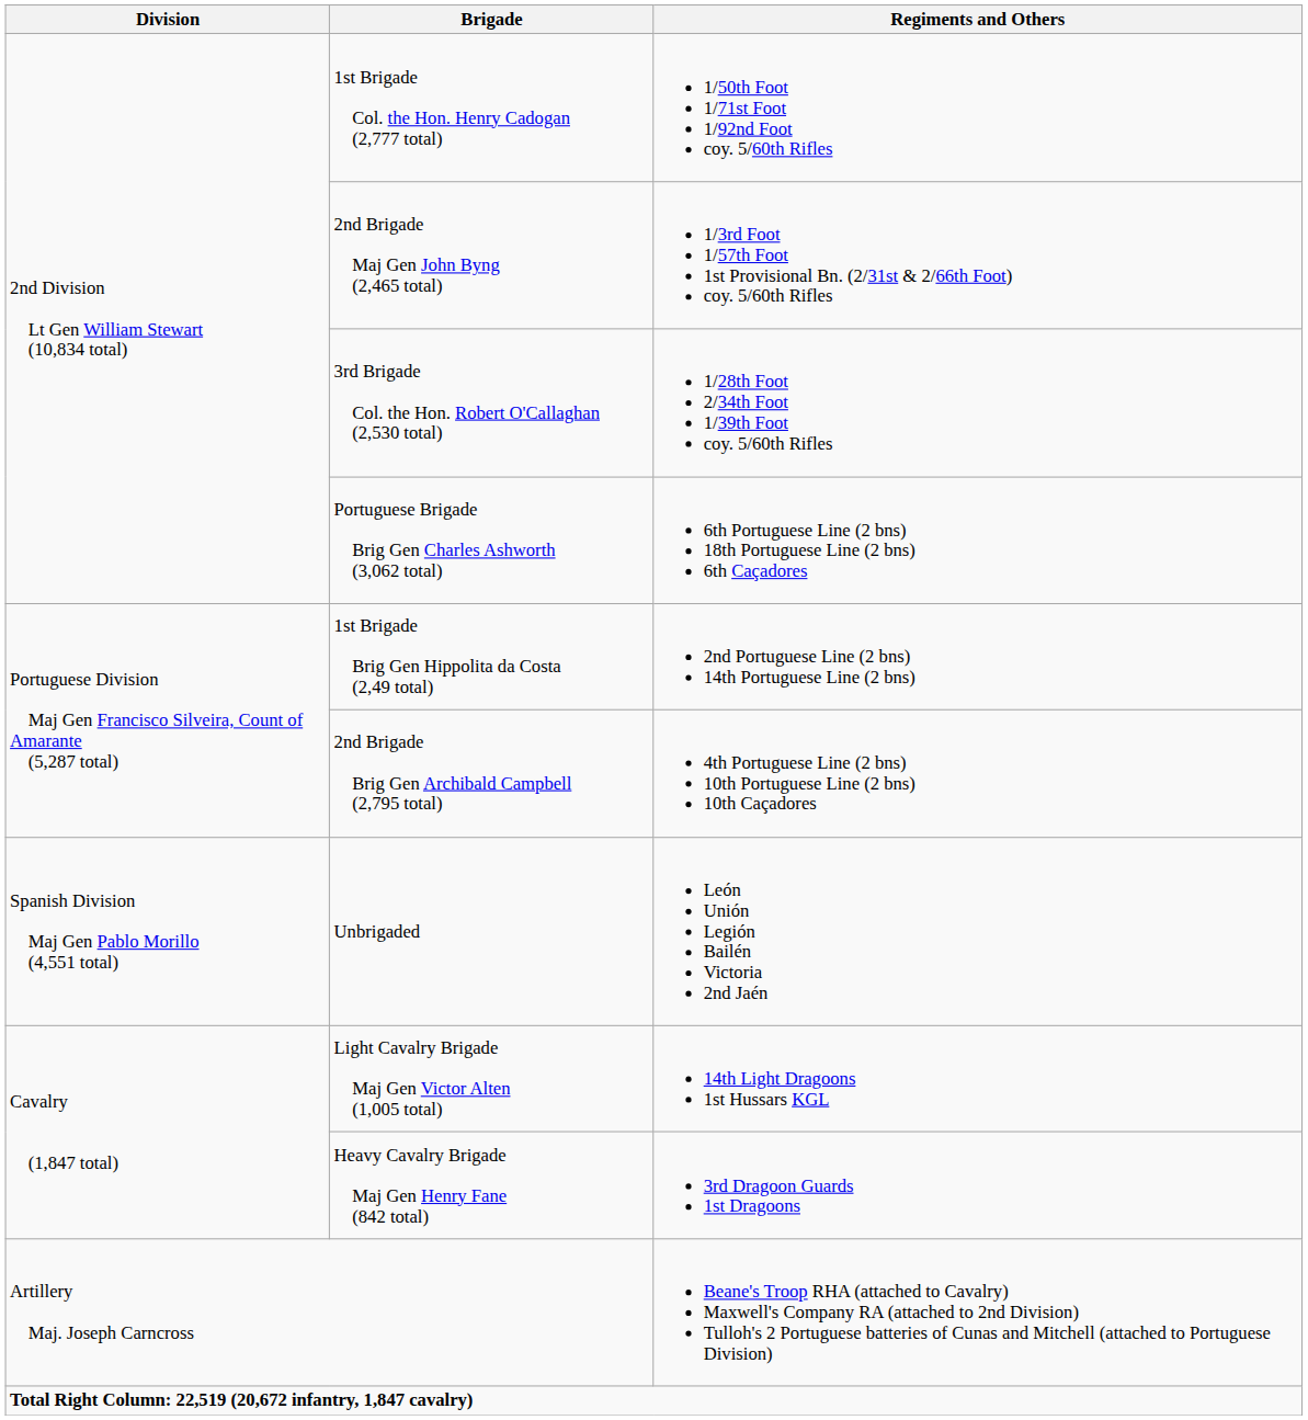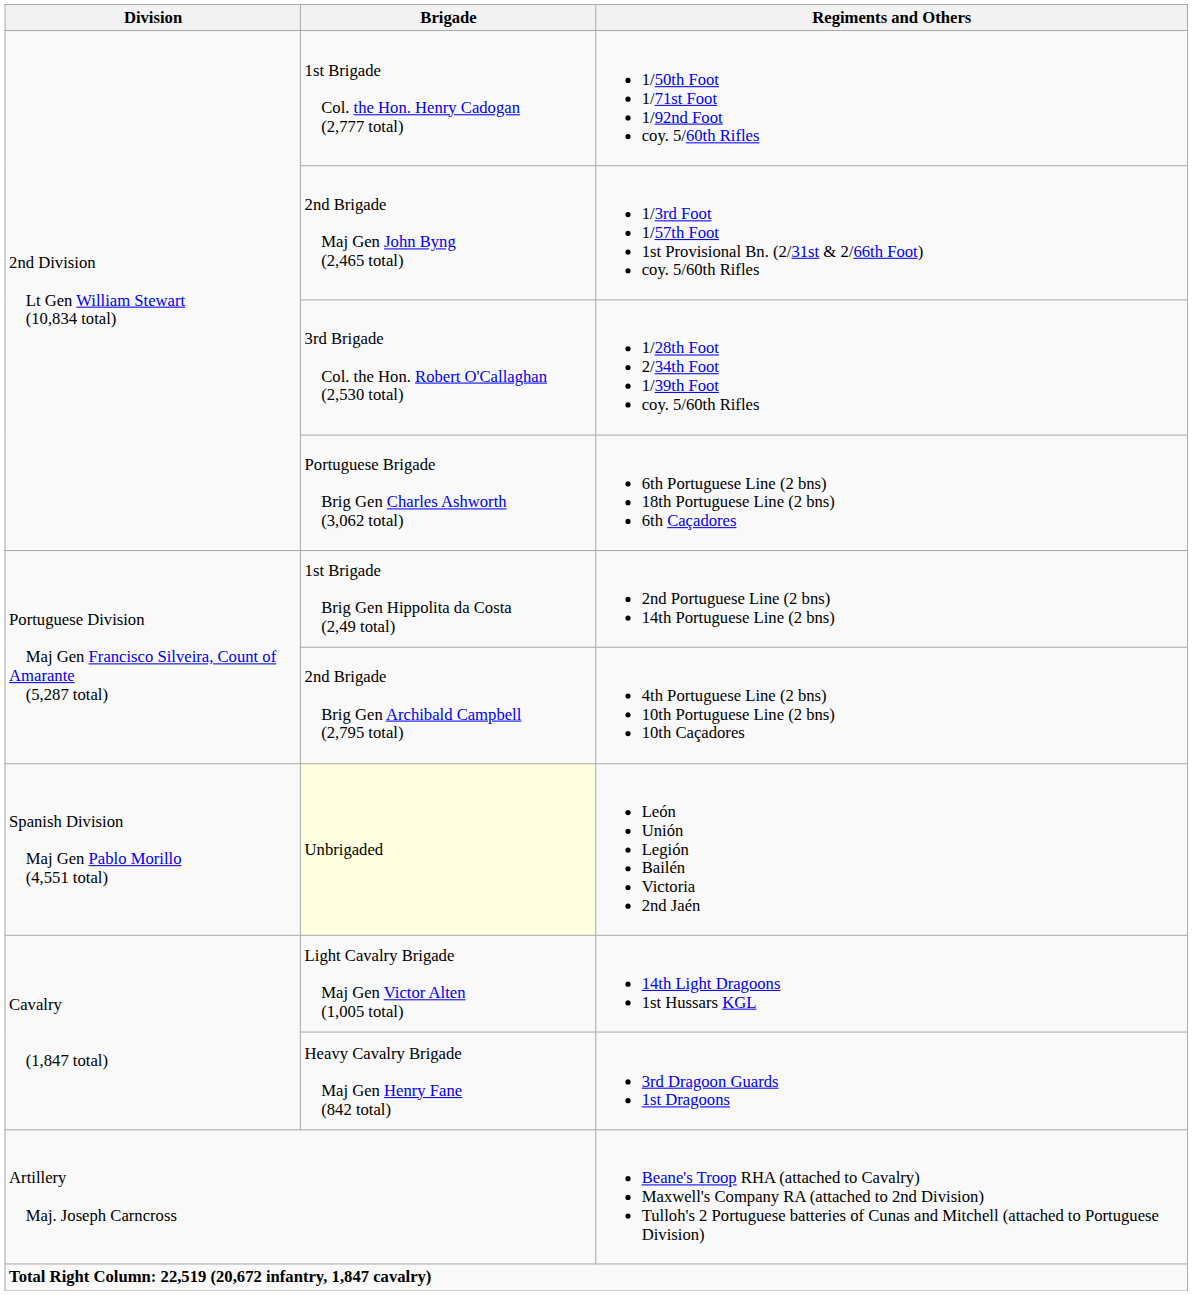Unbrigaded | Brigade: no background -> lightyellow background
